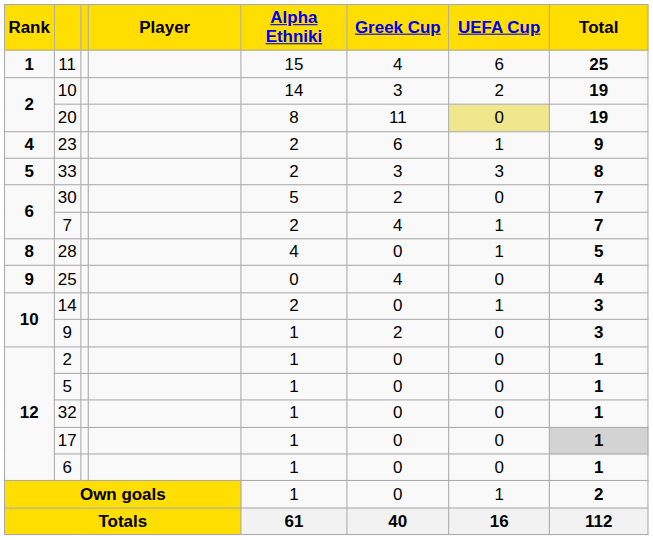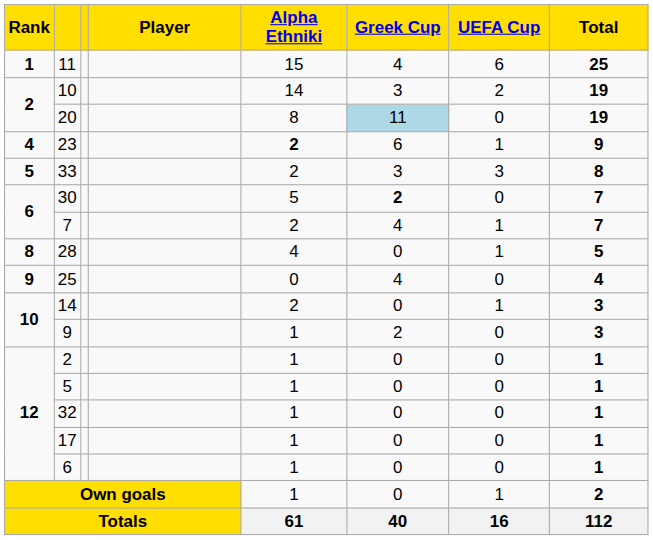20 | Greek Cup: no background -> lightblue background
20 | UEFA Cup: khaki background -> no background
23 | Alpha Ethniki: normal -> bold
30 | Greek Cup: normal -> bold
17 | Total: lightgrey background -> no background
